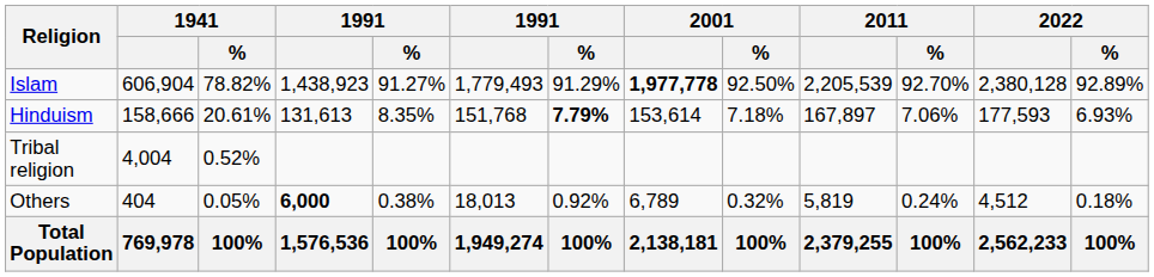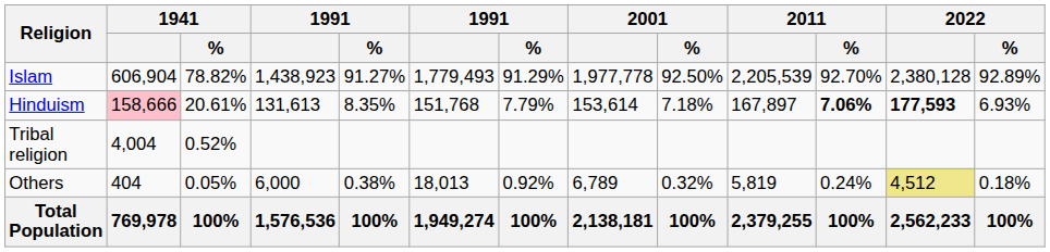Islam | 2001: bold -> normal
Hinduism | 1941: no background -> pink background
Hinduism | column 7: bold -> normal
Hinduism | 2011 / %: normal -> bold
Hinduism | 2022: normal -> bold
Others | column 4: bold -> normal
Others | 2022: no background -> khaki background
